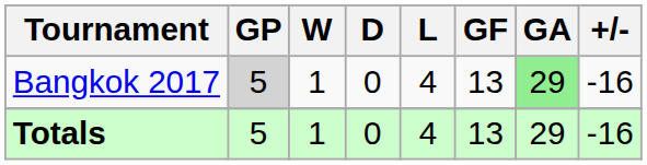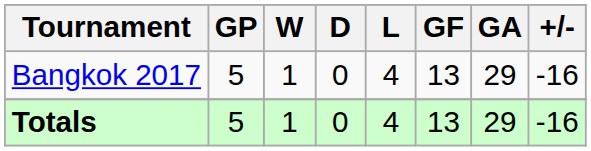Bangkok 2017 | GP: lightgrey background -> no background
Bangkok 2017 | GA: lightgreen background -> no background
